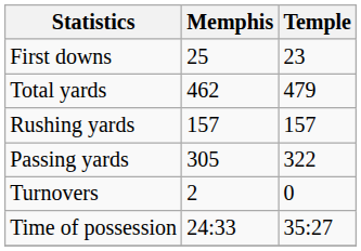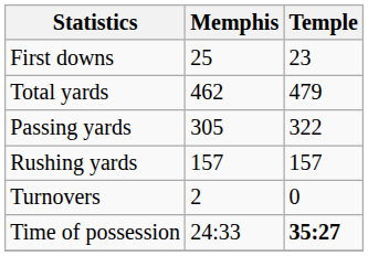rows swapped: Rushing yards <-> Passing yards
Time of possession | Temple: normal -> bold
